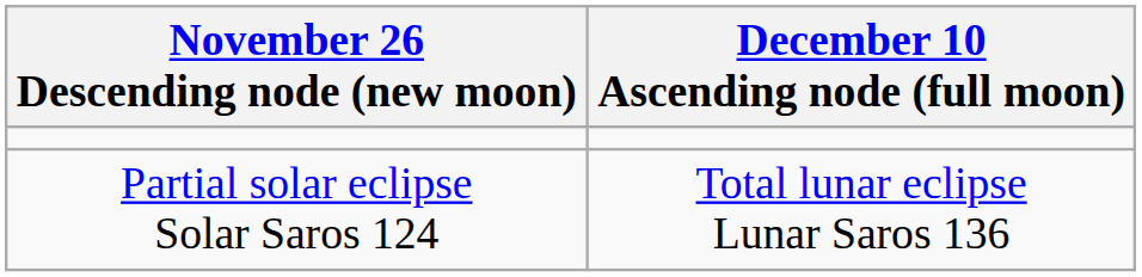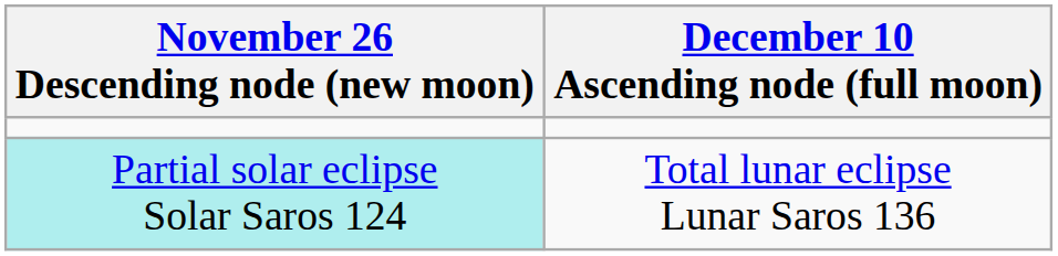row 3 | November 26 Descending node (new moon): no background -> paleturquoise background
